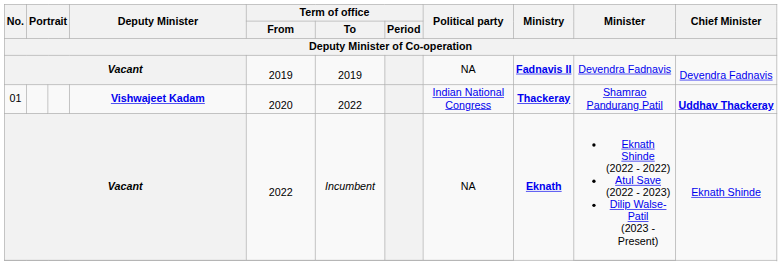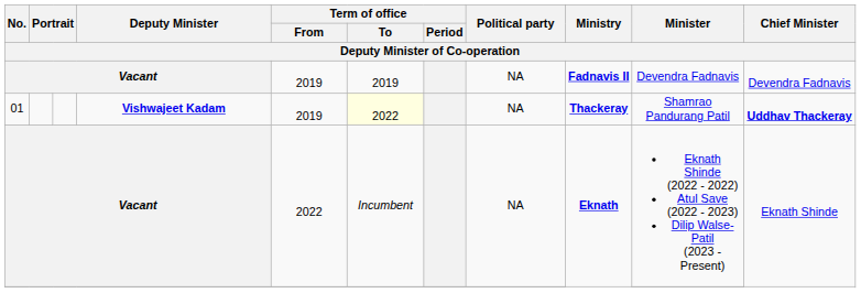01 | Term of office / From: 2020 -> 2019
01 | Term of office / To: no background -> lightyellow background
01 | Political party: Indian National Congress -> NA
